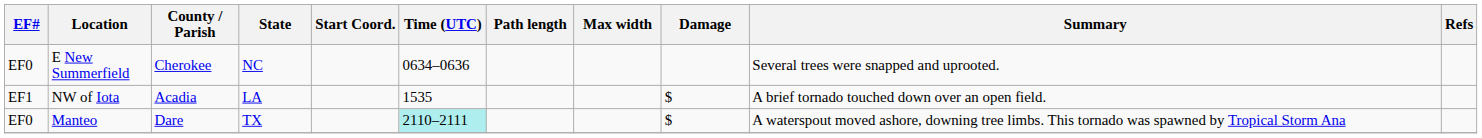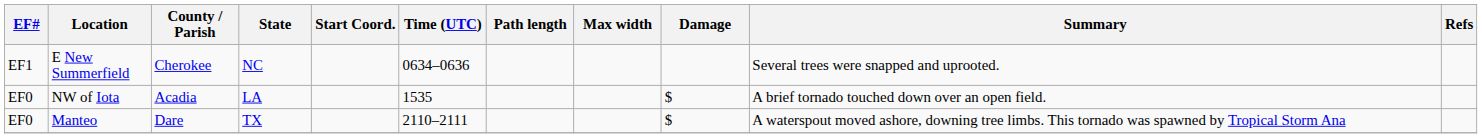E New Summerfield | EF#: EF0 -> EF1
NW of Iota | EF#: EF1 -> EF0
Manteo | Time (UTC): paleturquoise background -> no background
